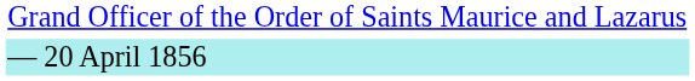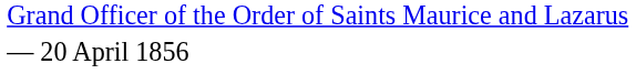— 20 April 1856 | column 1: paleturquoise background -> no background
